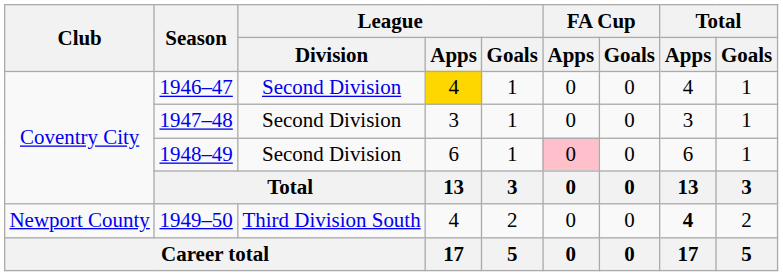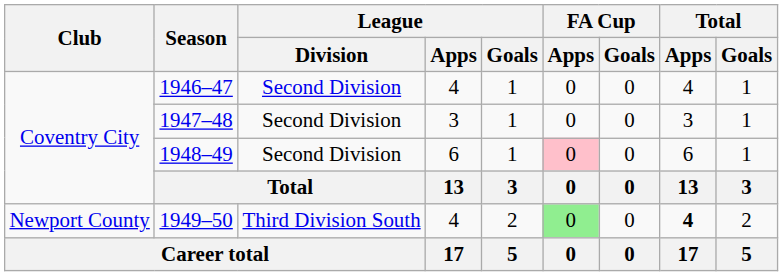1946–47 | League / Apps: gold background -> no background
1949–50 | FA Cup / Apps: no background -> lightgreen background
